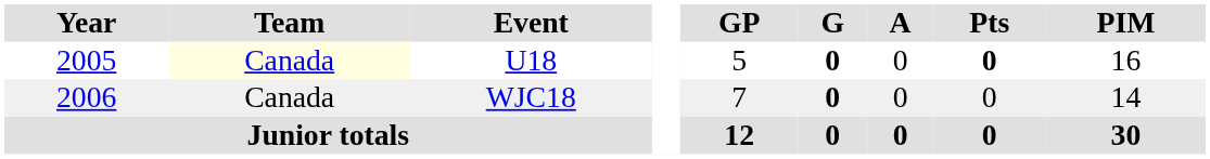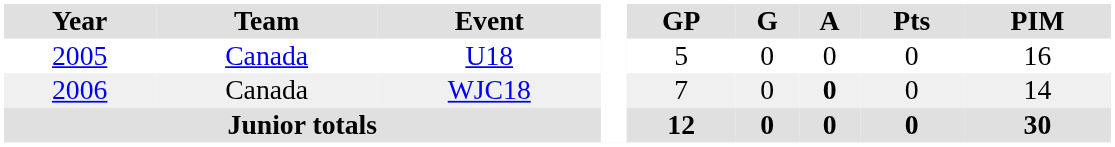U18 | Team: lightyellow background -> no background
U18 | G: bold -> normal
U18 | Pts: bold -> normal
WJC18 | G: bold -> normal
WJC18 | A: normal -> bold
